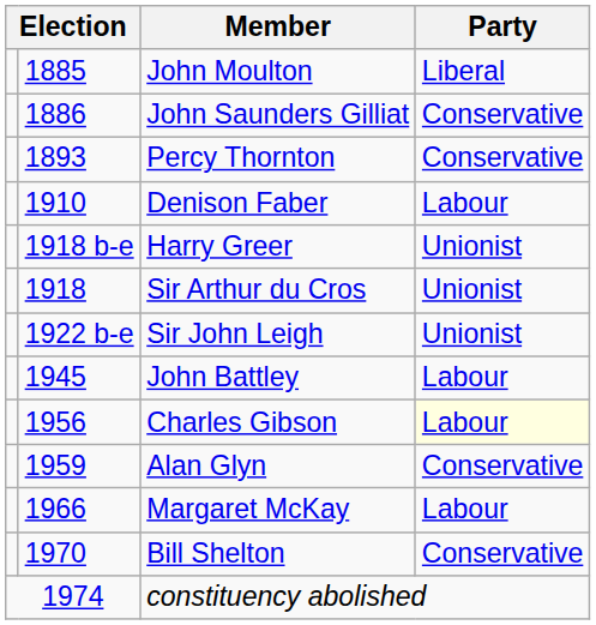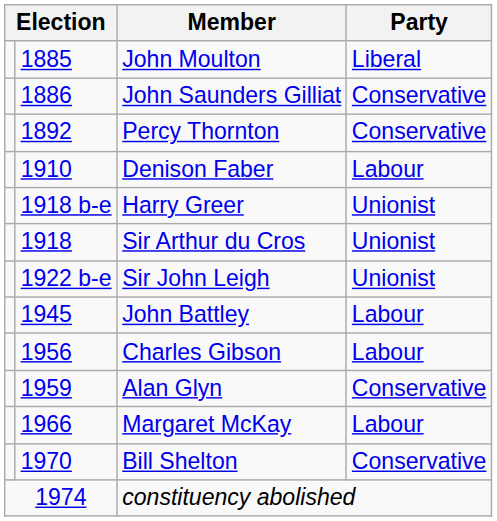Percy Thornton | column 2: 1893 -> 1892
Charles Gibson | Party: lightyellow background -> no background
